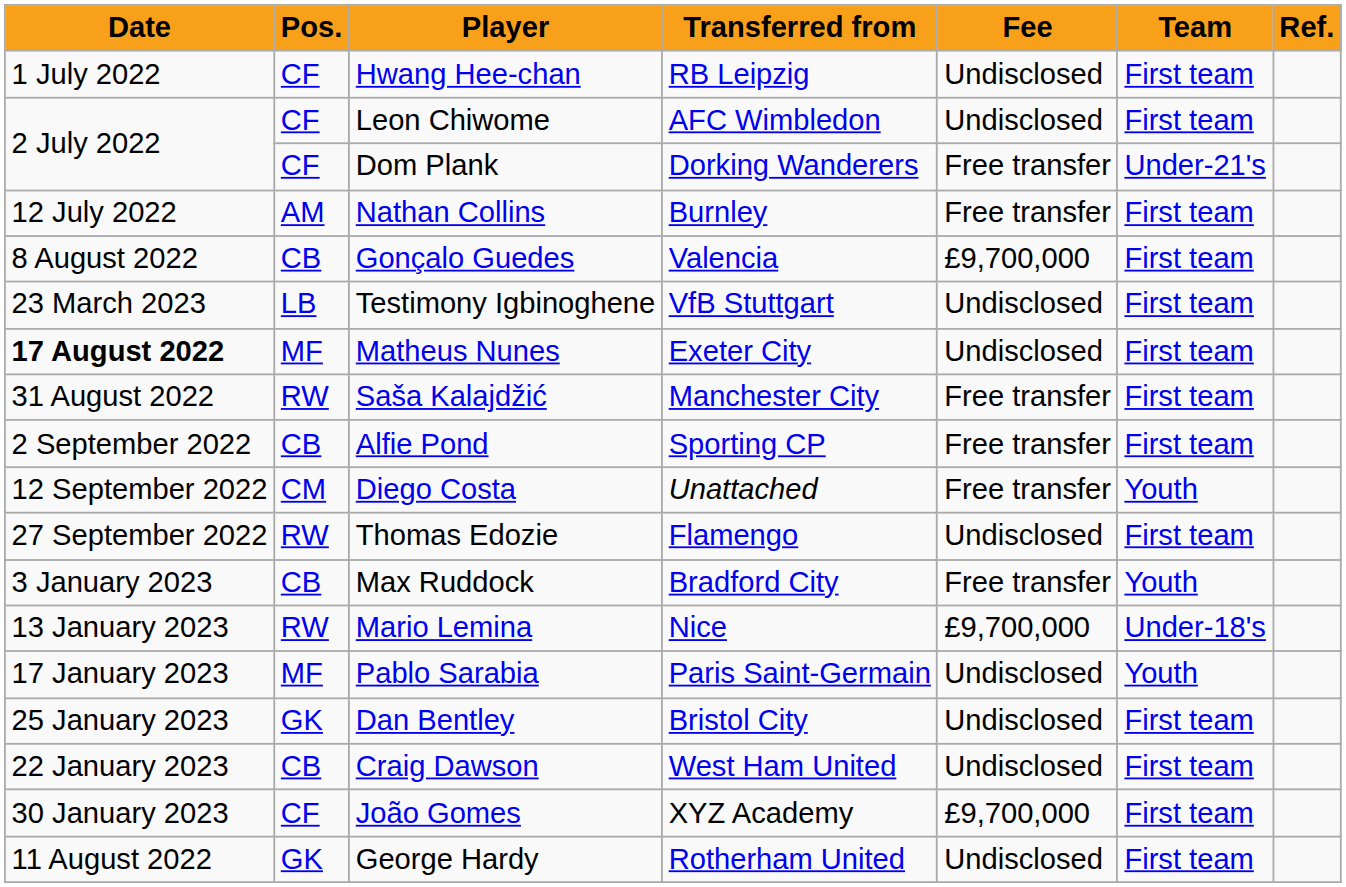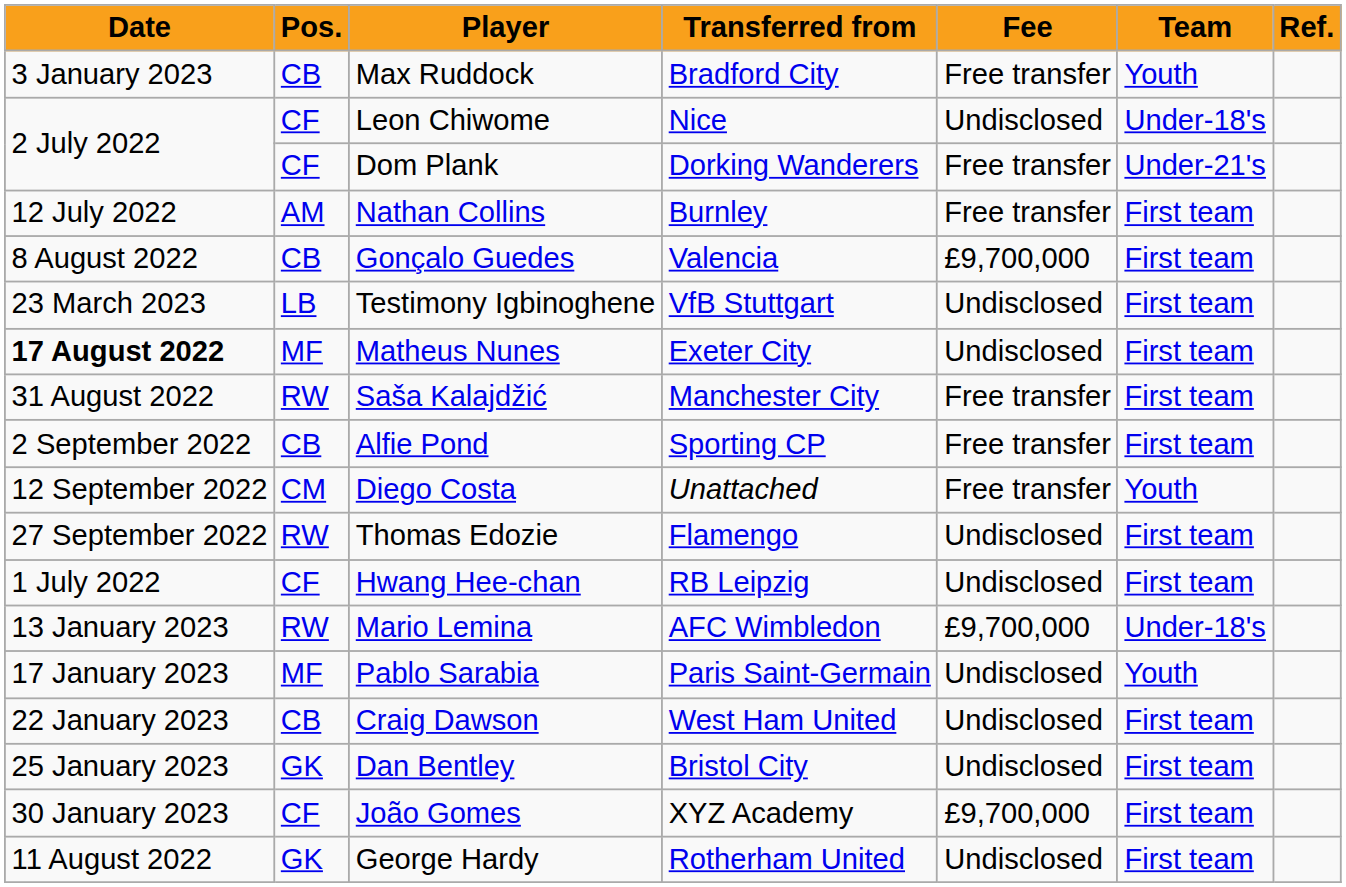rows swapped: Hwang Hee-chan <-> Max Ruddock
Leon Chiwome | Transferred from: AFC Wimbledon -> Nice
Leon Chiwome | Team: First team -> Under-18's
Mario Lemina | Transferred from: Nice -> AFC Wimbledon
rows swapped: Craig Dawson <-> Dan Bentley
